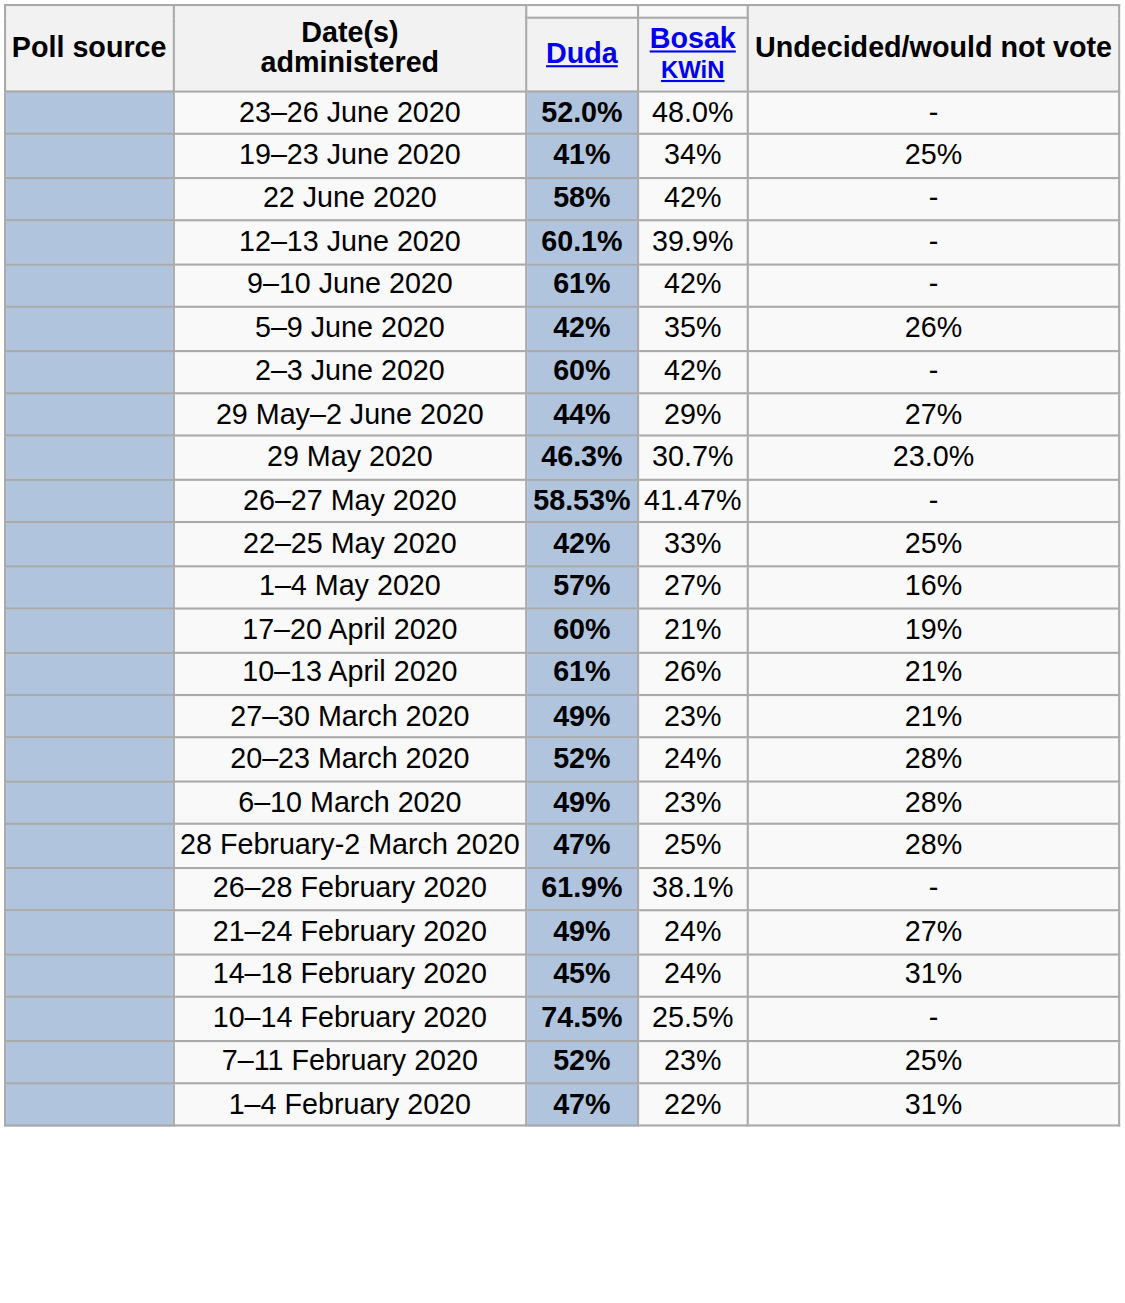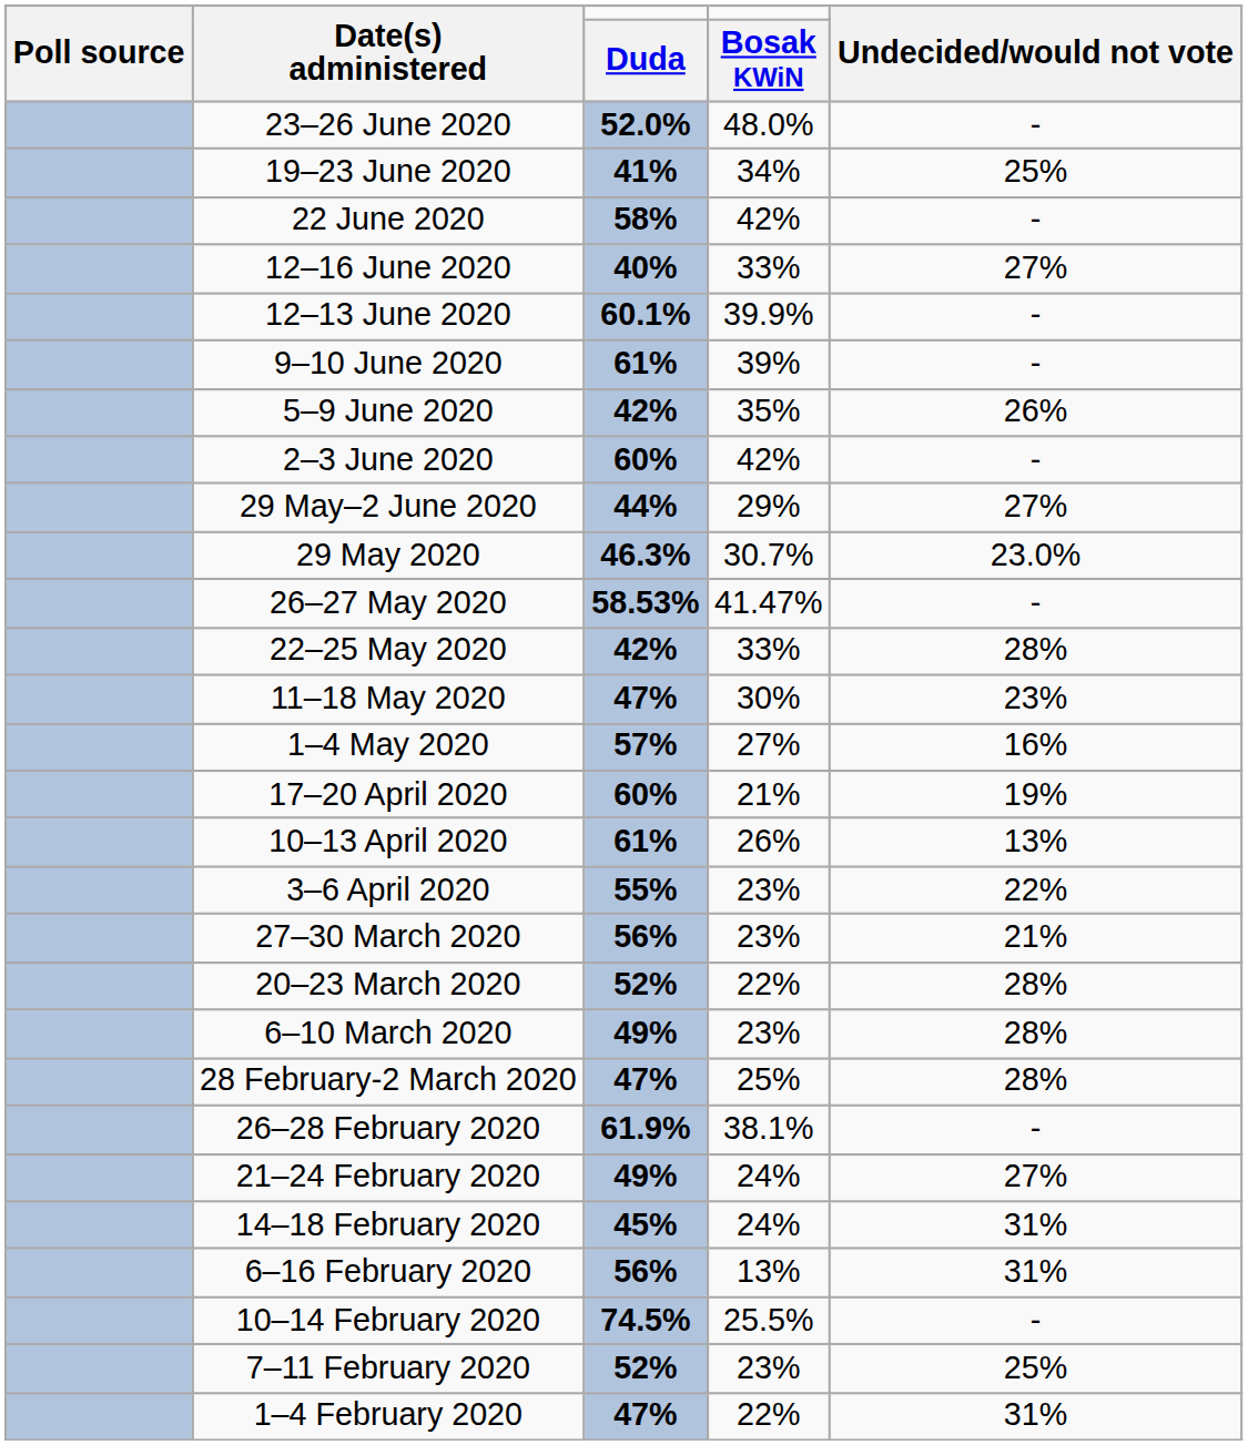+ row: 12–16 June 2020 | 40% | 33% | 27%
9–10 June 2020 | Bosak KWiN: 42% -> 39%
22–25 May 2020 | Undecided/would not vote: 25% -> 28%
+ row: 11–18 May 2020 | 47% | 30% | 23%
10–13 April 2020 | Undecided/would not vote: 21% -> 13%
+ row: 3–6 April 2020 | 55% | 23% | 22%
27–30 March 2020 | Duda: 49% -> 56%
20–23 March 2020 | Bosak KWiN: 24% -> 22%
+ row: 6–16 February 2020 | 56% | 13% | 31%
